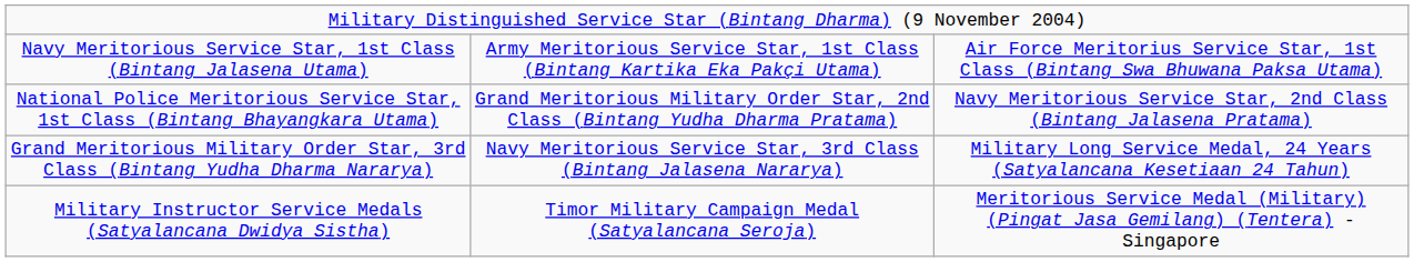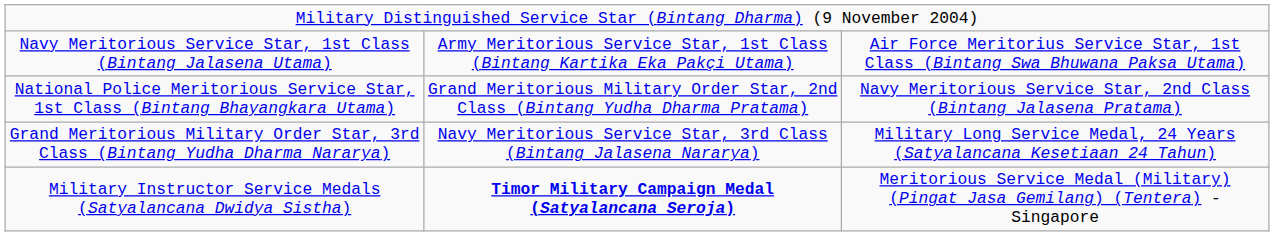row 5 | column 2: normal -> bold
